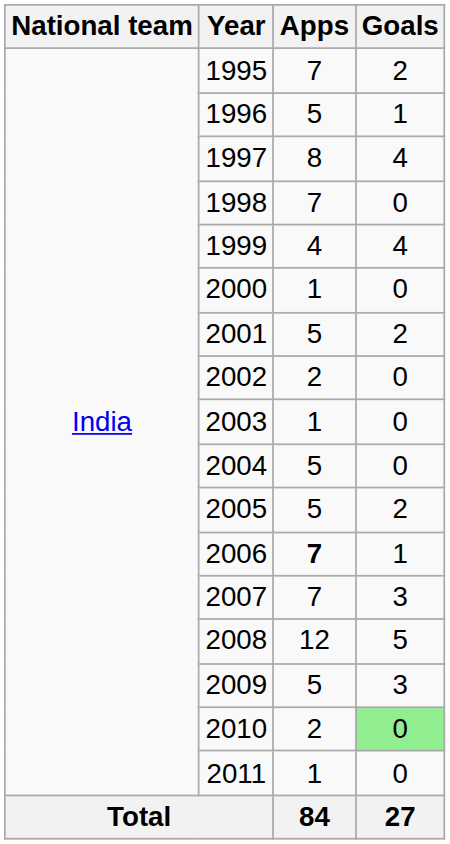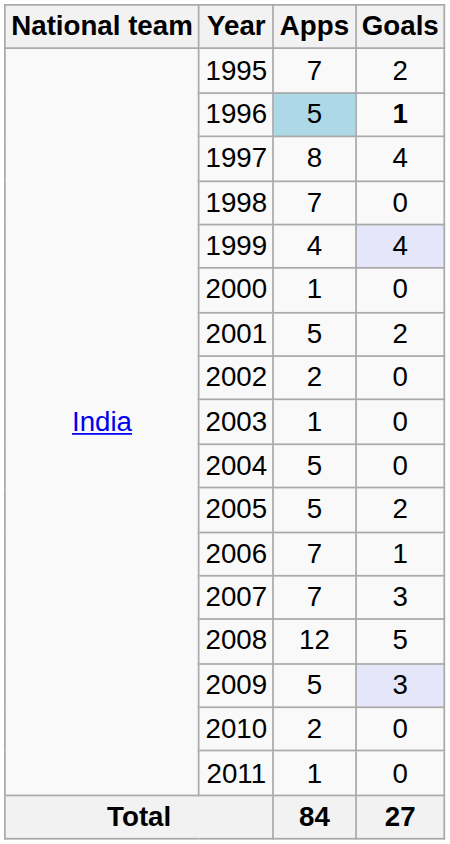1996 | Apps: no background -> lightblue background
1996 | Goals: normal -> bold
1999 | Goals: no background -> lavender background
2006 | Apps: bold -> normal
2009 | Goals: no background -> lavender background
2010 | Goals: lightgreen background -> no background
